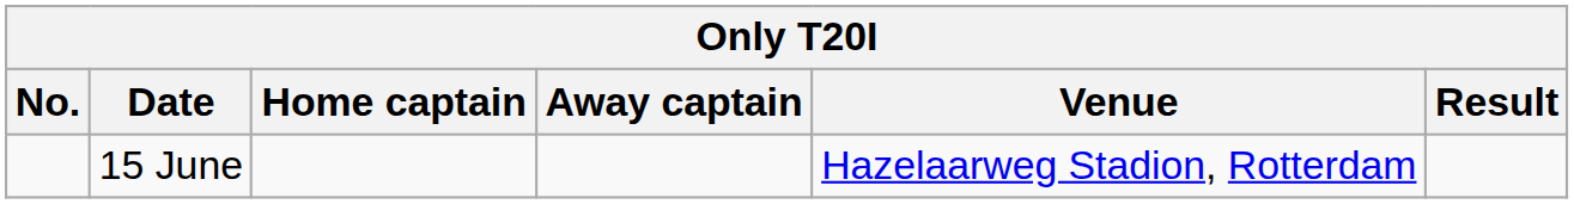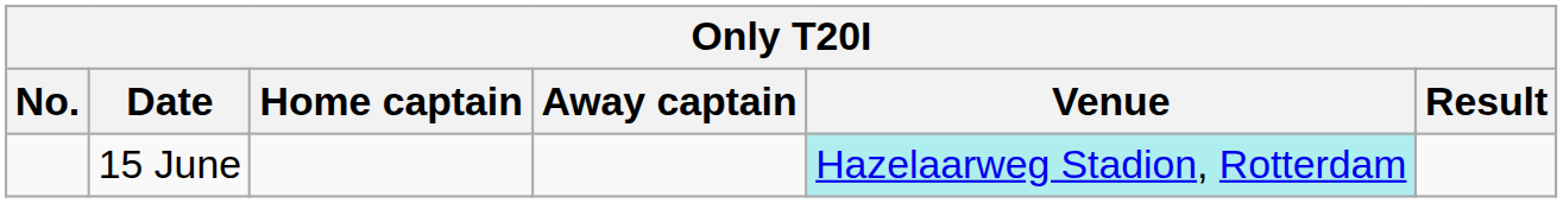15 June | Venue: no background -> paleturquoise background
